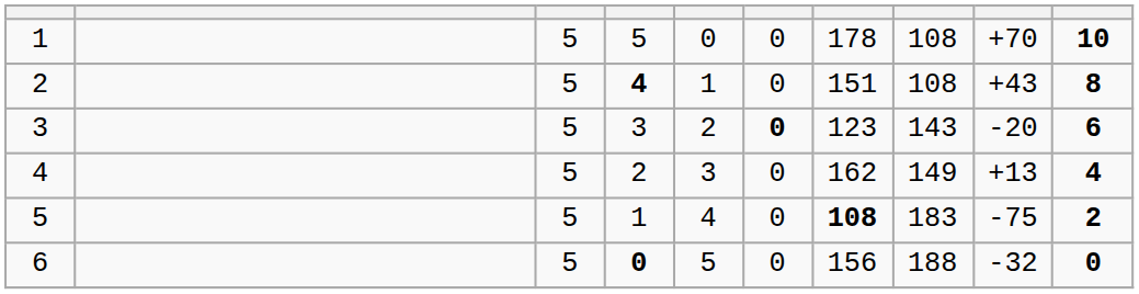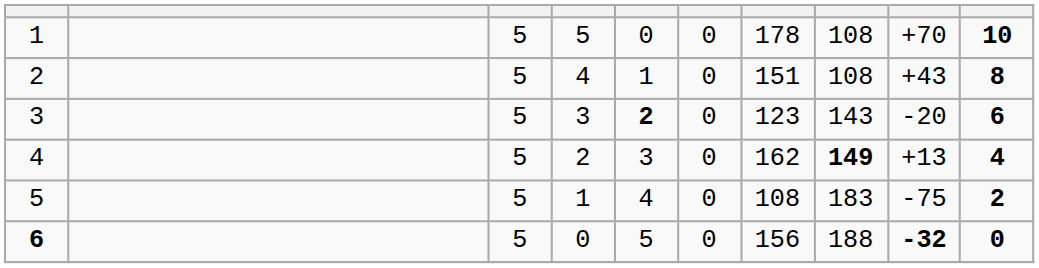row 3 | column 4: bold -> normal
row 4 | column 5: normal -> bold
row 4 | column 6: bold -> normal
row 5 | column 8: normal -> bold
row 6 | column 7: bold -> normal
row 7 | column 1: normal -> bold
row 7 | column 4: bold -> normal
row 7 | column 9: normal -> bold
